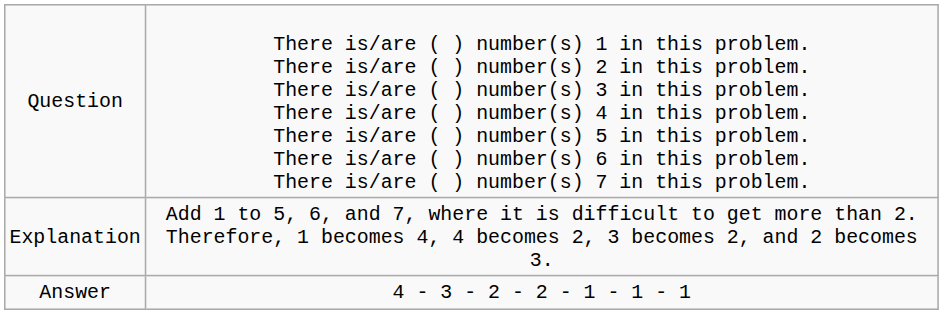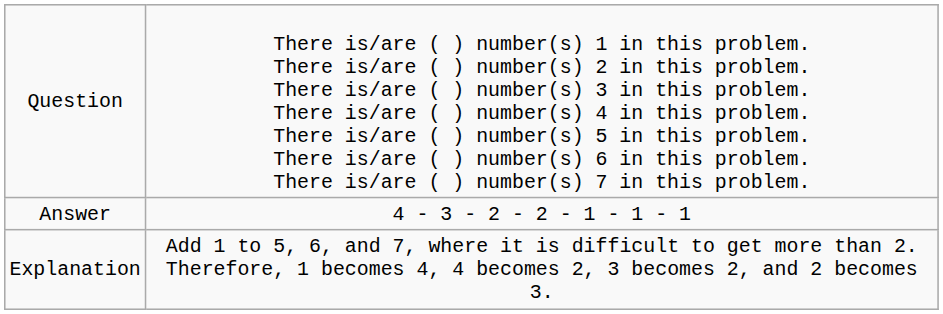rows swapped: Answer <-> Explanation
